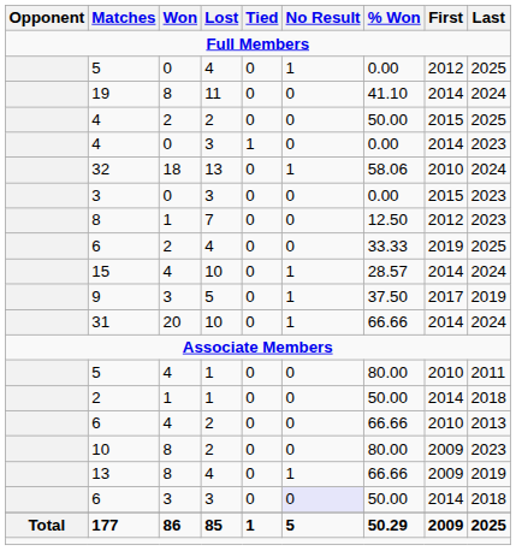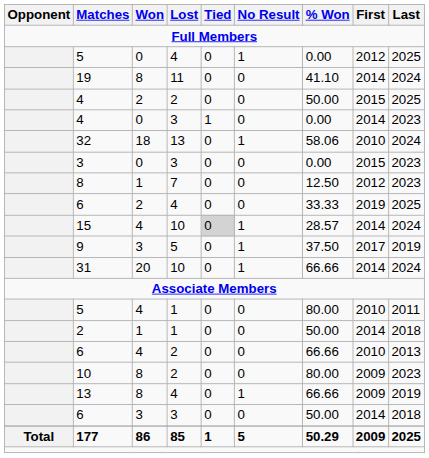15 | Tied: no background -> lightgrey background
6 / 3 | No Result: lavender background -> no background
